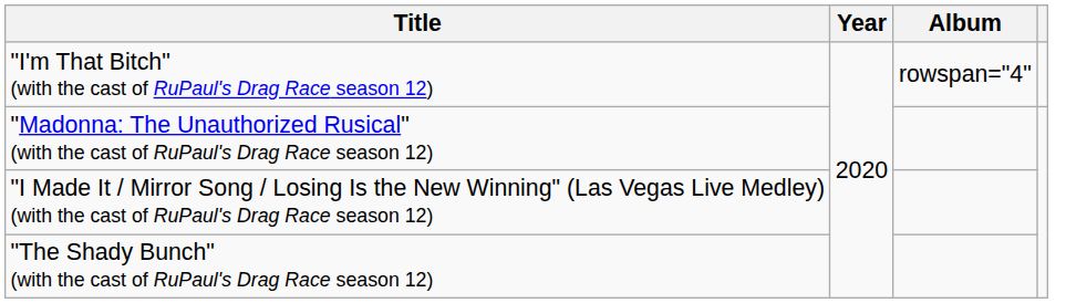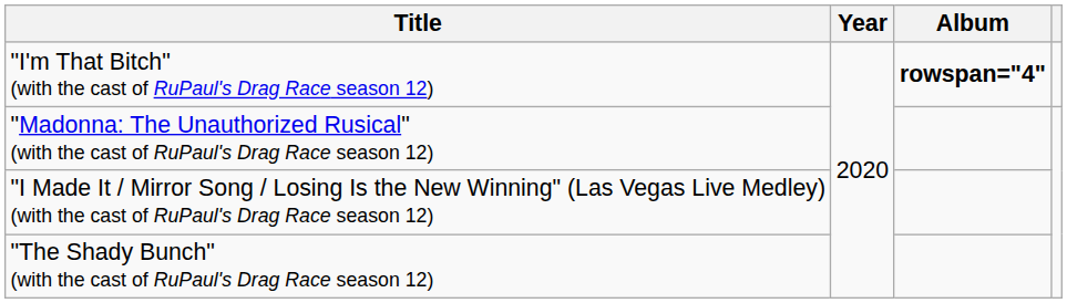row 2 | Album: normal -> bold
